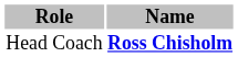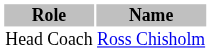Head Coach | Name: bold -> normal
